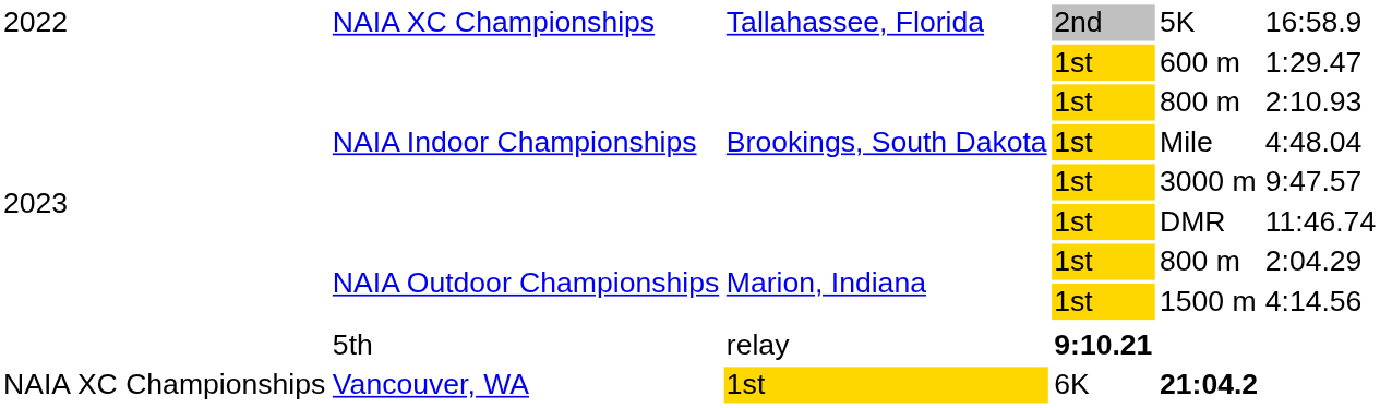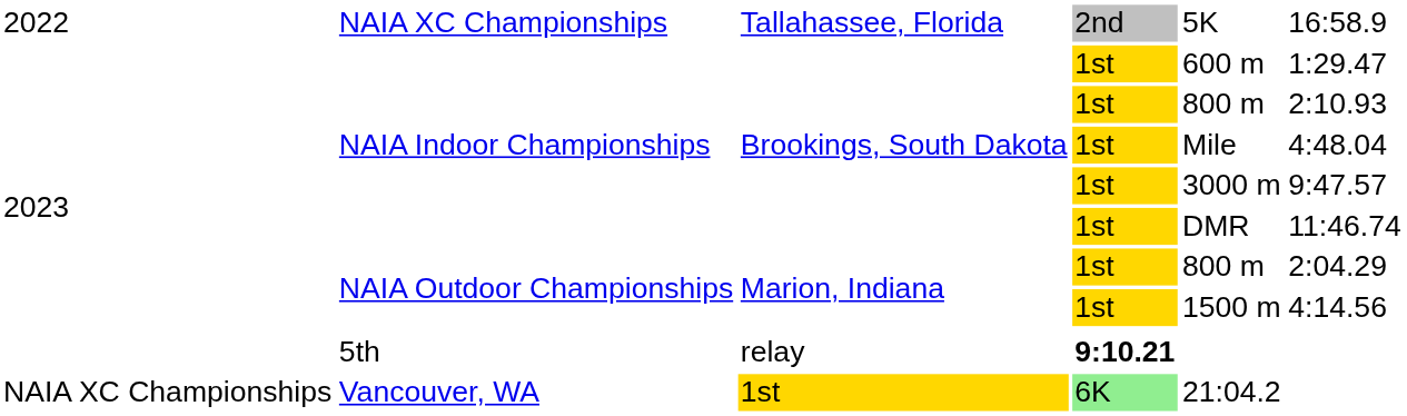Vancouver, WA | column 4: no background -> lightgreen background
Vancouver, WA | column 5: bold -> normal
